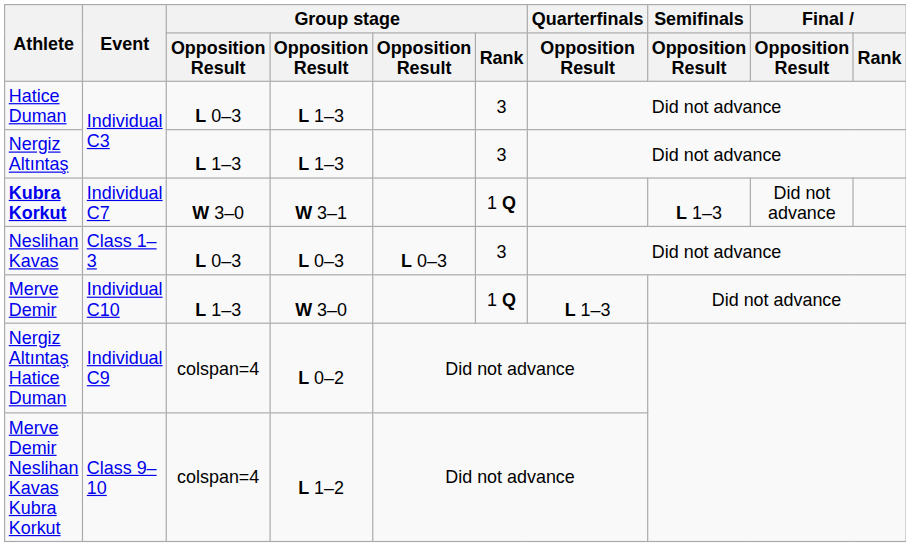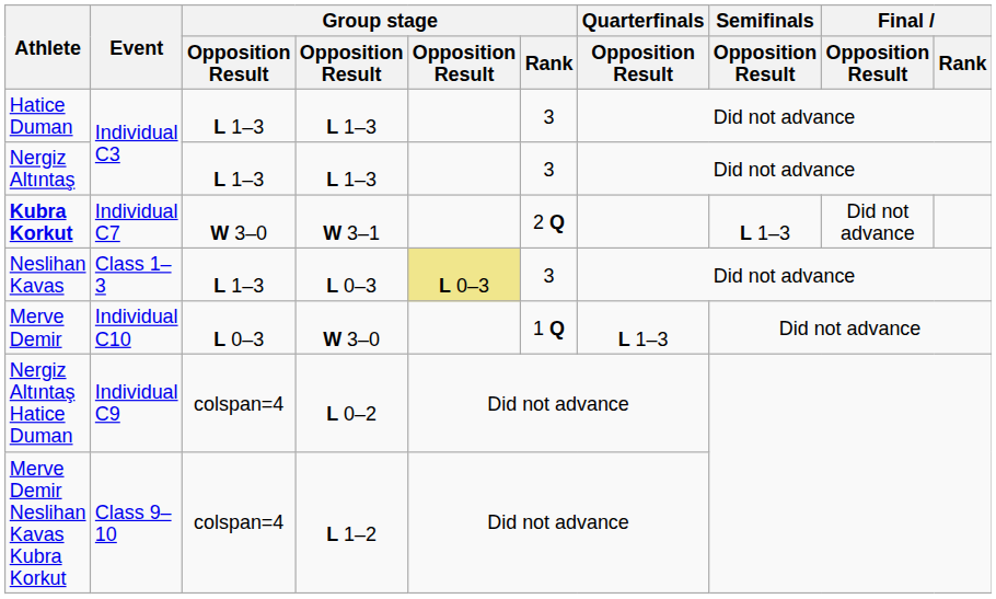Hatice Duman | column 3: L 0–3 -> L 1–3
Kubra Korkut | Group stage / Rank: 1 Q -> 2 Q
Neslihan Kavas | column 3: L 0–3 -> L 1–3
Neslihan Kavas | column 5: no background -> khaki background
Merve Demir | column 3: L 1–3 -> L 0–3
